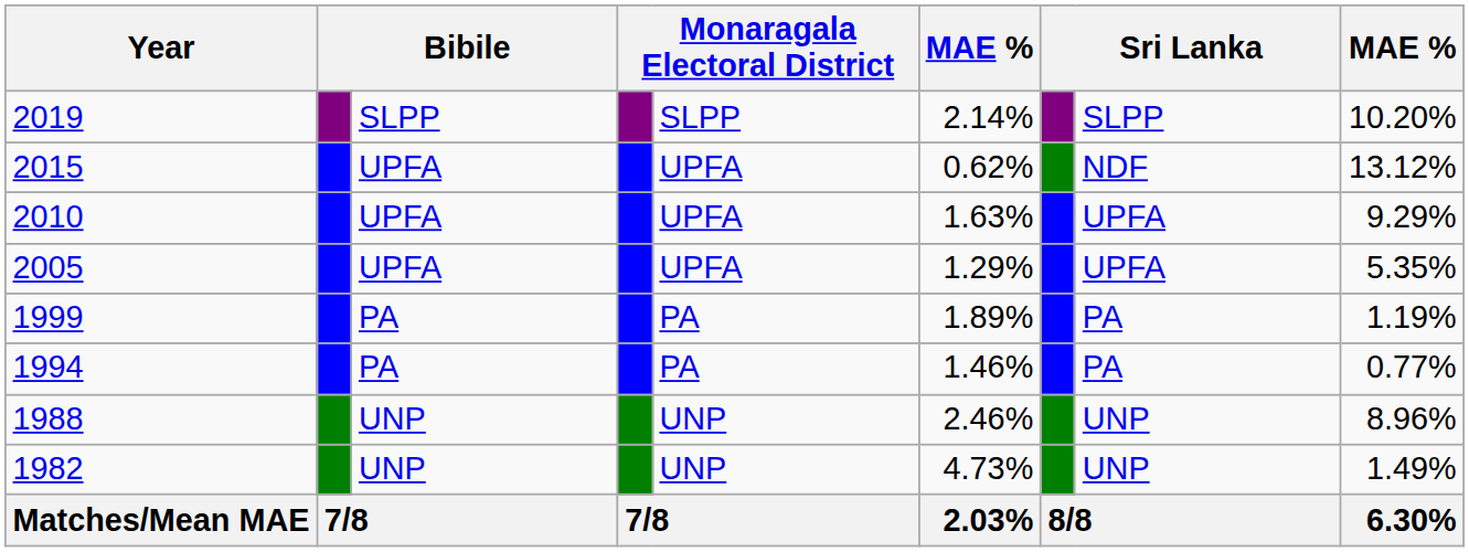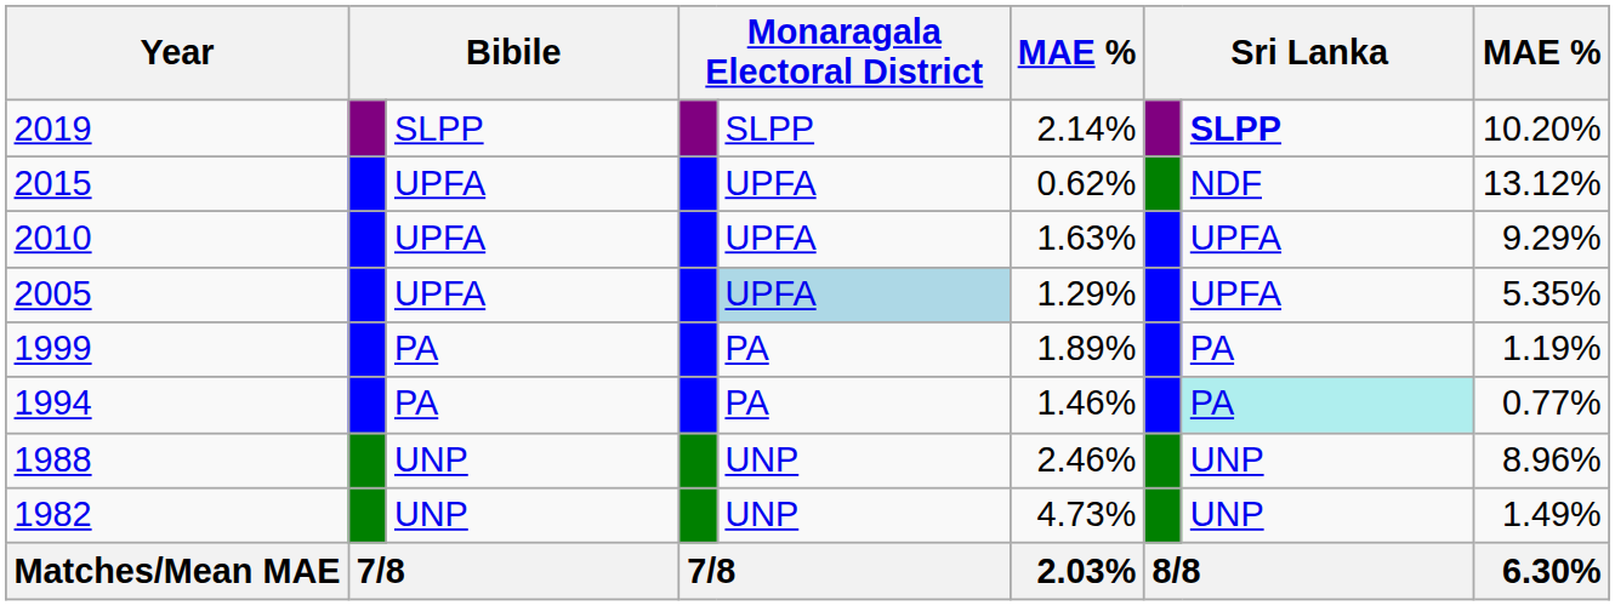2019 | column 8: normal -> bold
2005 | column 5: no background -> lightblue background
1994 | column 8: no background -> paleturquoise background
